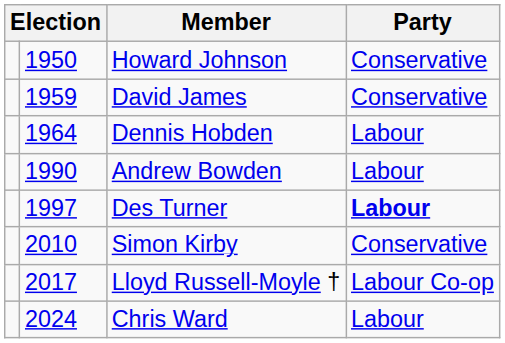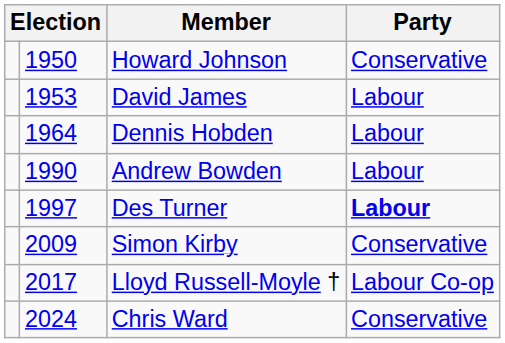David James | column 2: 1959 -> 1953
David James | Party: Conservative -> Labour
Simon Kirby | column 2: 2010 -> 2009
Chris Ward | Party: Labour -> Conservative
